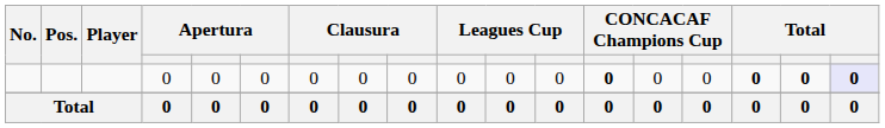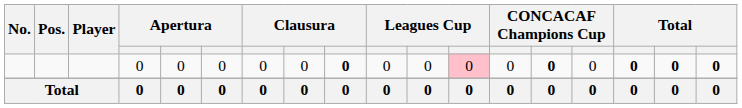row 3 | column 9: normal -> bold
row 3 | column 12: no background -> pink background
row 3 | column 13: bold -> normal
row 3 | column 14: normal -> bold
row 3 | column 18: lavender background -> no background
